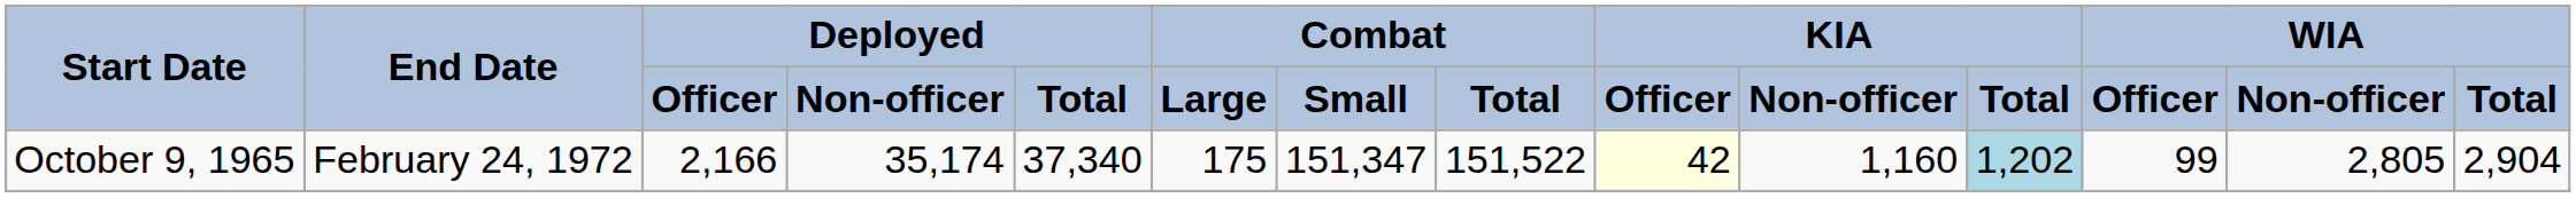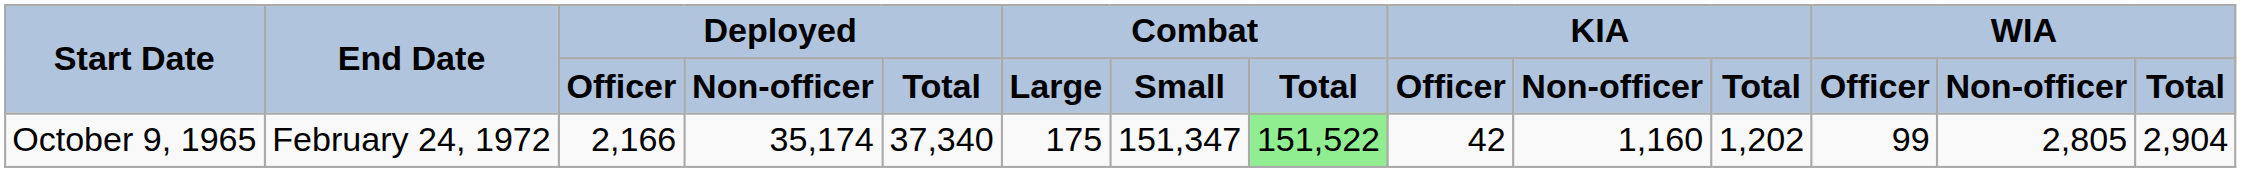October 9, 1965 | Combat / Total: no background -> lightgreen background
October 9, 1965 | KIA / Officer: lightyellow background -> no background
October 9, 1965 | KIA / Total: lightblue background -> no background
